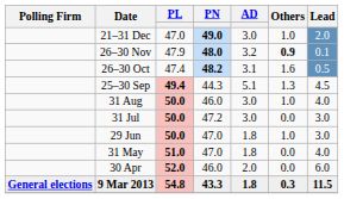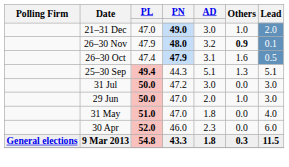26–30 Oct | PN: 48.2 -> 47.9
25–30 Sep | Lead: 4.5 -> 5.1
- row: 31 Aug | 50.0 | 46.0 | 3.0 | 1.0 | 4.0
29 Jun | AD: 1.8 -> 2.0
30 Apr | AD: 2.0 -> 2.3
